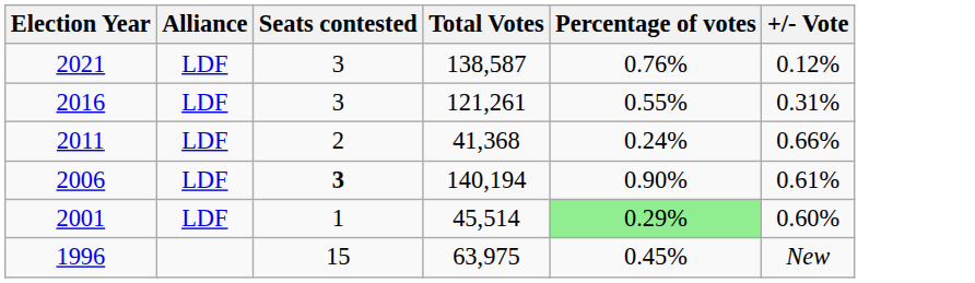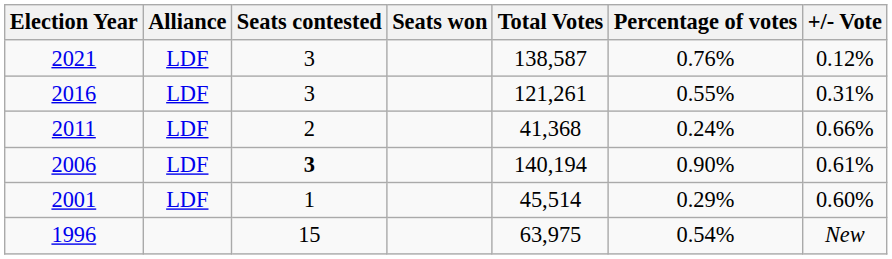+ column: Seats won
2001 | Percentage of votes: lightgreen background -> no background
1996 | Percentage of votes: 0.45% -> 0.54%
